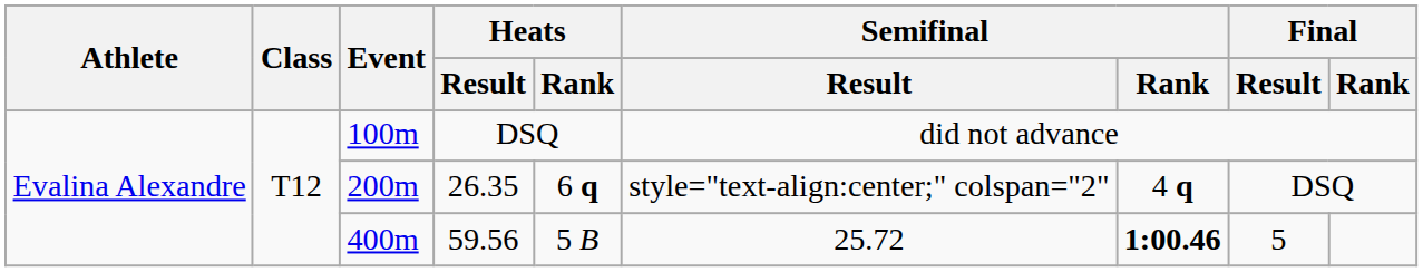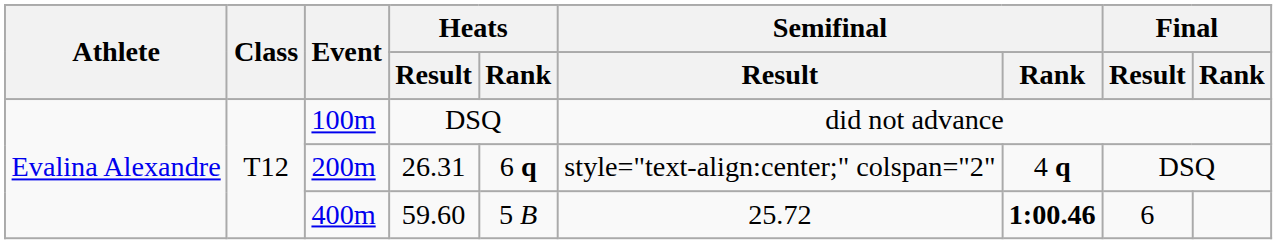200m | Heats / Result: 26.35 -> 26.31
400m | Heats / Result: 59.56 -> 59.60
400m | Final / Result: 5 -> 6
